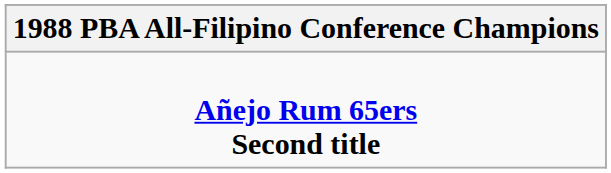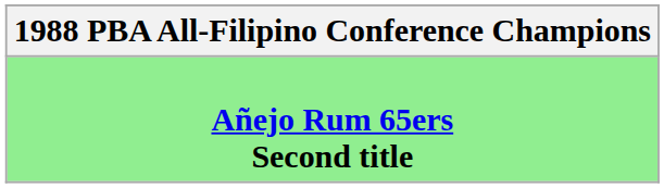row 2 | column 1: no background -> lightgreen background
